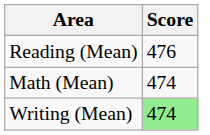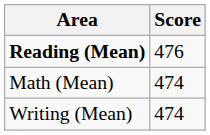row 2 | Area: normal -> bold
row 4 | Score: lightgreen background -> no background
